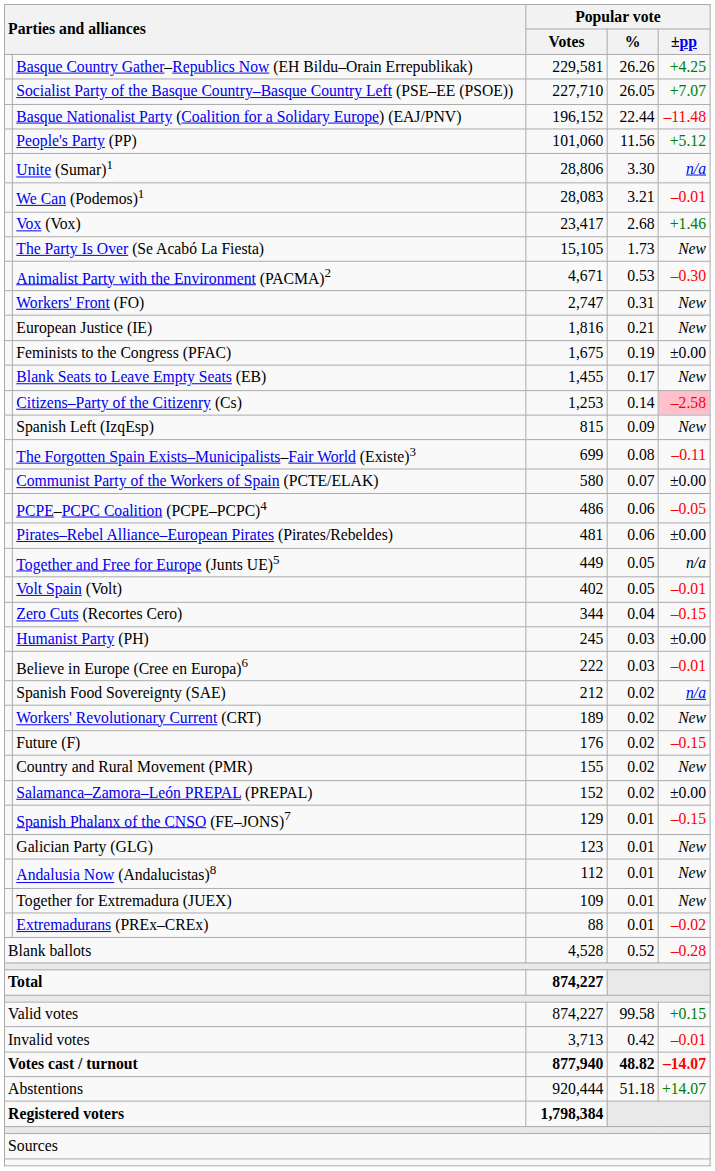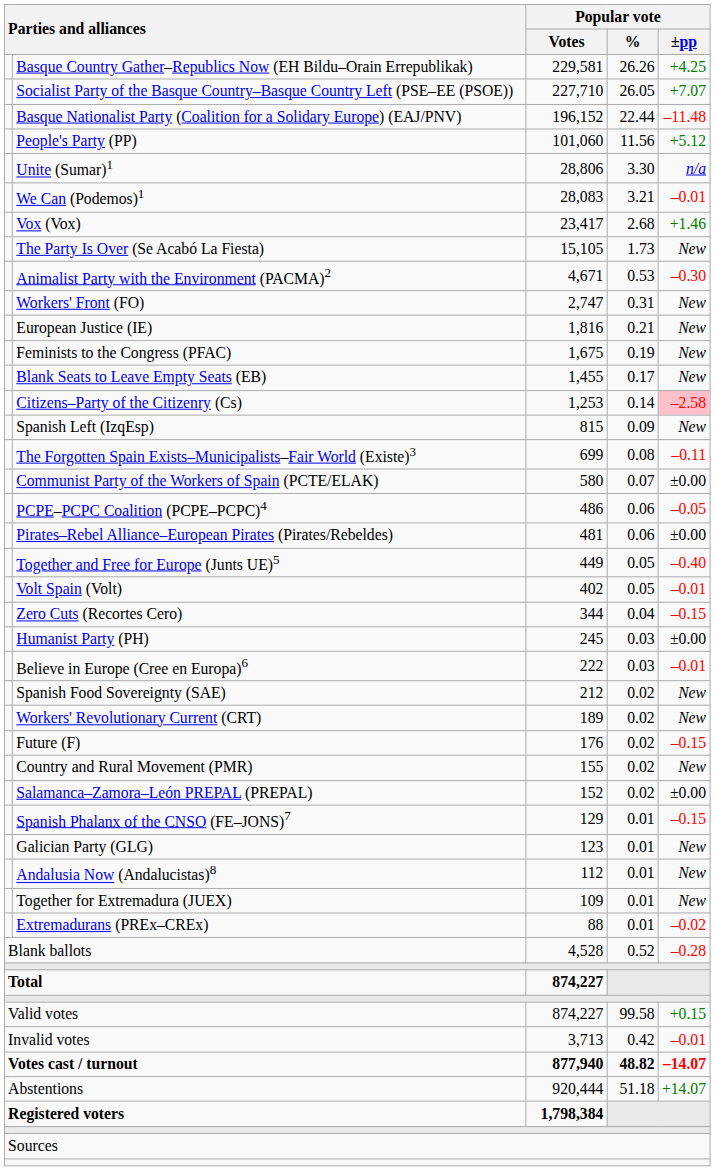Feminists to the Congress (PFAC) | Popular vote / ±pp: ±0.00 -> New
Together and Free for Europe (Junts UE)5 | Popular vote / ±pp: n/a -> –0.40
Spanish Food Sovereignty (SAE) | Popular vote / ±pp: n/a -> New
